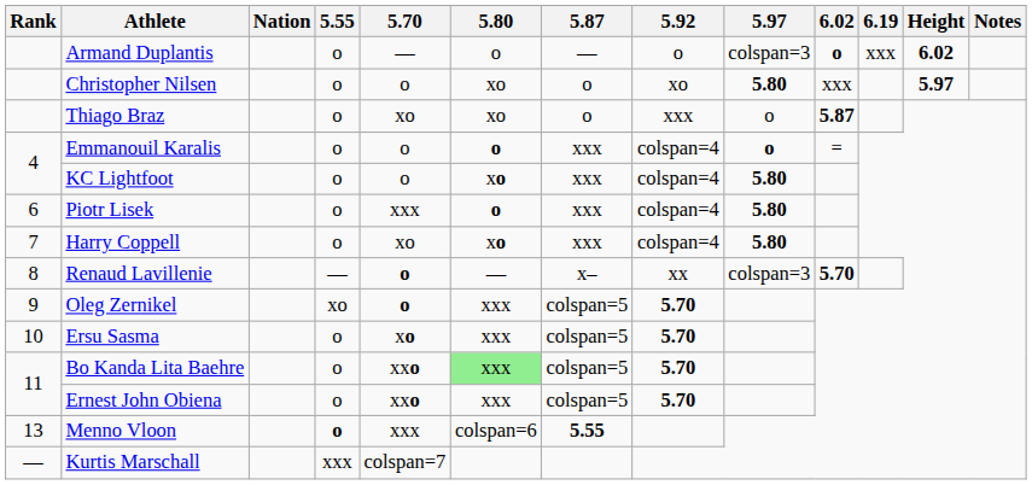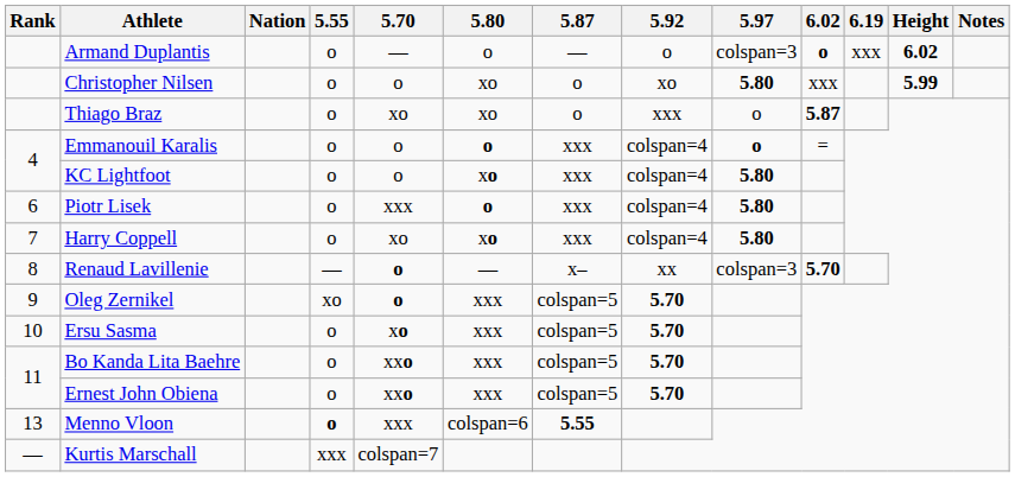Christopher Nilsen | Height: 5.97 -> 5.99
Bo Kanda Lita Baehre | 5.80: lightgreen background -> no background
